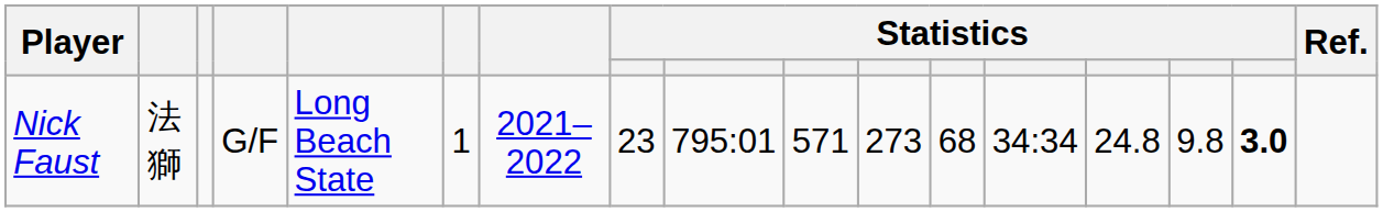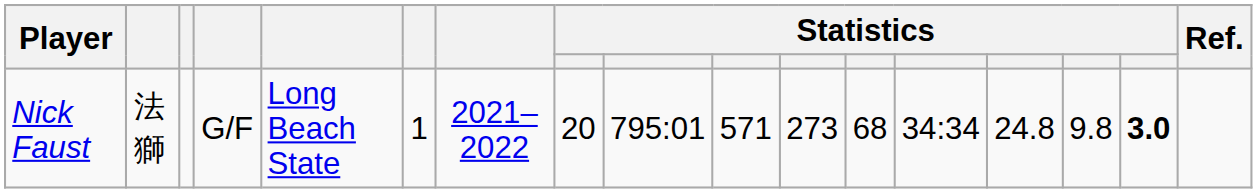Nick Faust | column 8: 23 -> 20
